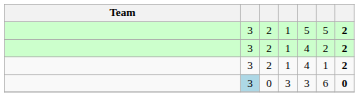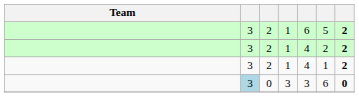row 2 | column 5: 5 -> 6
